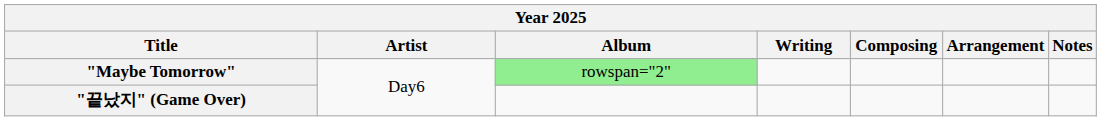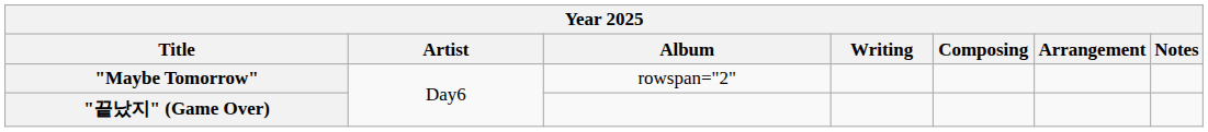"Maybe Tomorrow" | Album: lightgreen background -> no background
